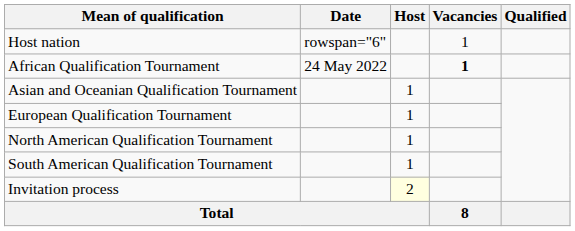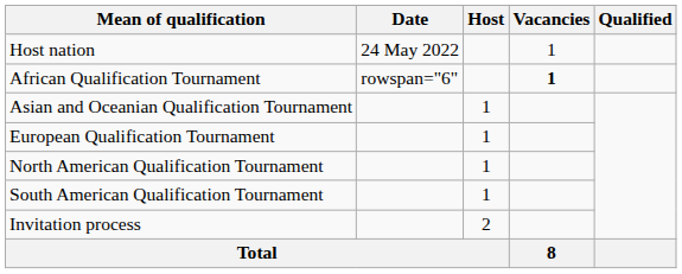Host nation | Date: rowspan="6" -> 24 May 2022
African Qualification Tournament | Date: 24 May 2022 -> rowspan="6"
Invitation process | Host: lightyellow background -> no background
